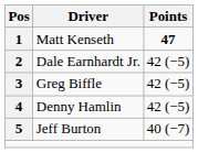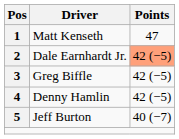Matt Kenseth | Points: bold -> normal
Dale Earnhardt Jr. | Points: no background -> lightsalmon background
